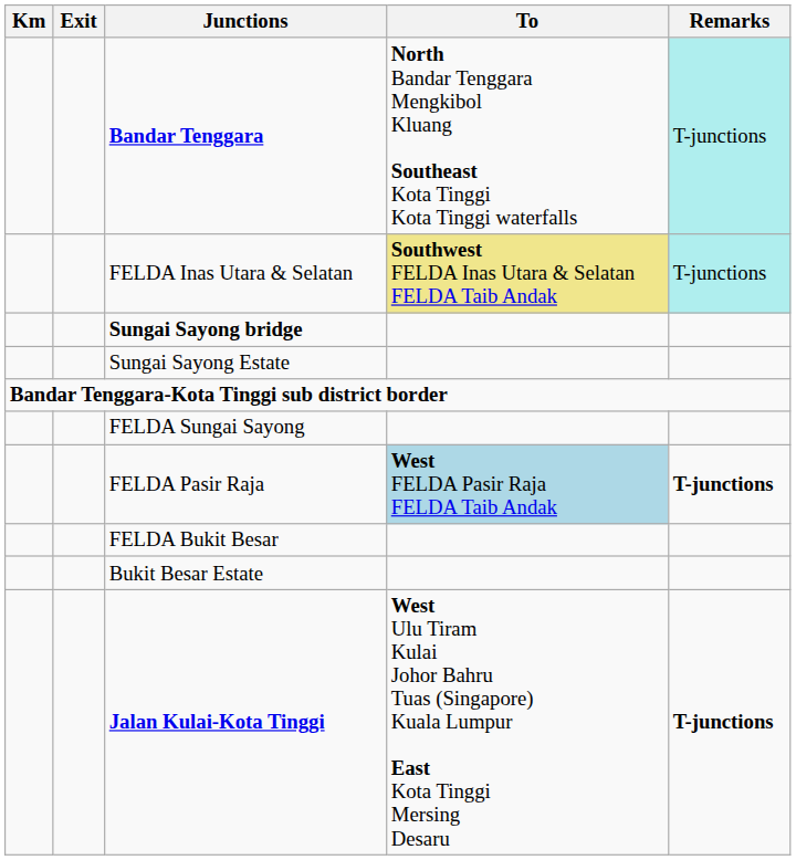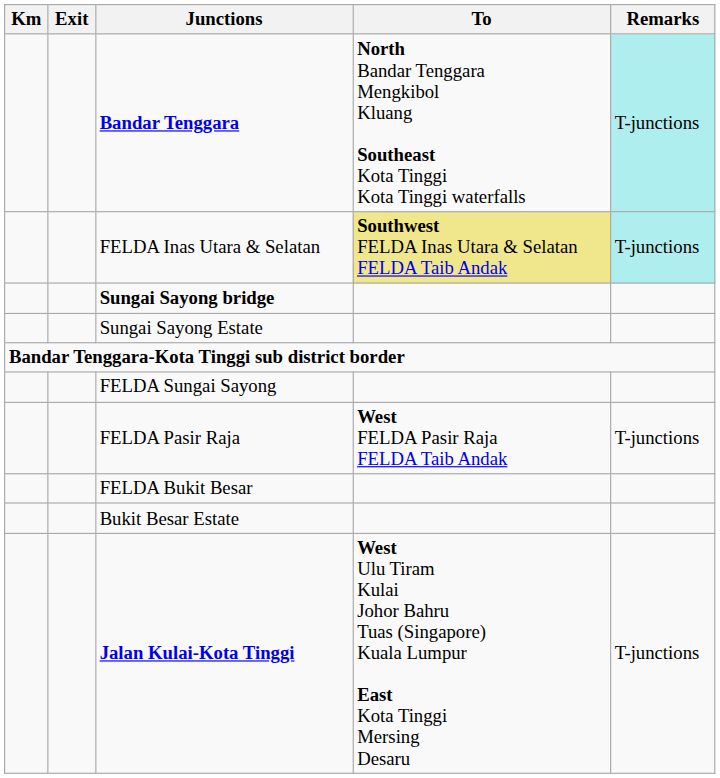FELDA Pasir Raja | To: lightblue background -> no background
FELDA Pasir Raja | Remarks: bold -> normal
Jalan Kulai-Kota Tinggi | Remarks: bold -> normal
